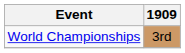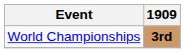World Championships | 1909: normal -> bold
